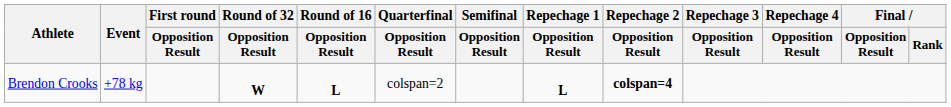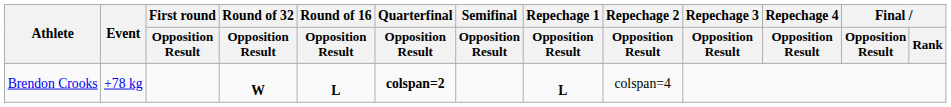Brendon Crooks | Quarterfinal / Opposition Result: normal -> bold
Brendon Crooks | Repechage 2 / Opposition Result: bold -> normal
